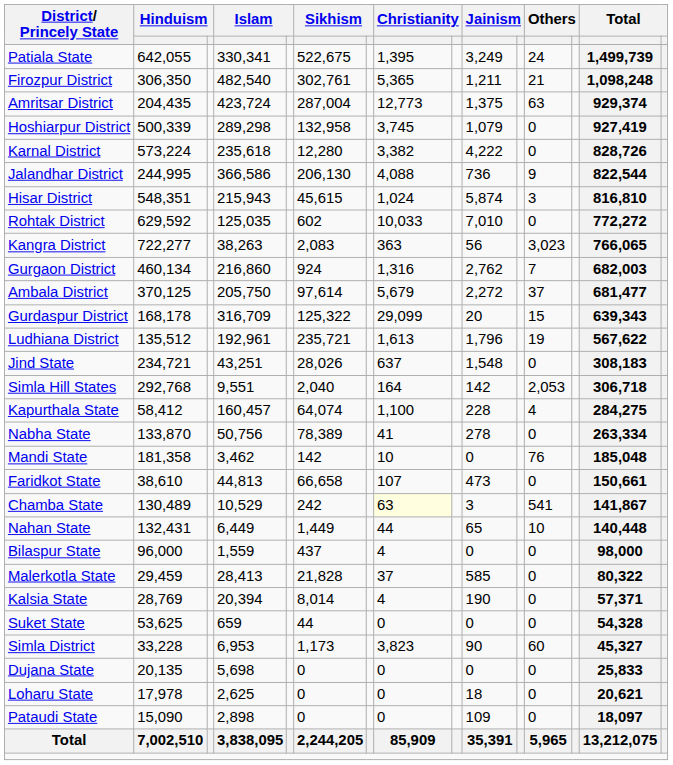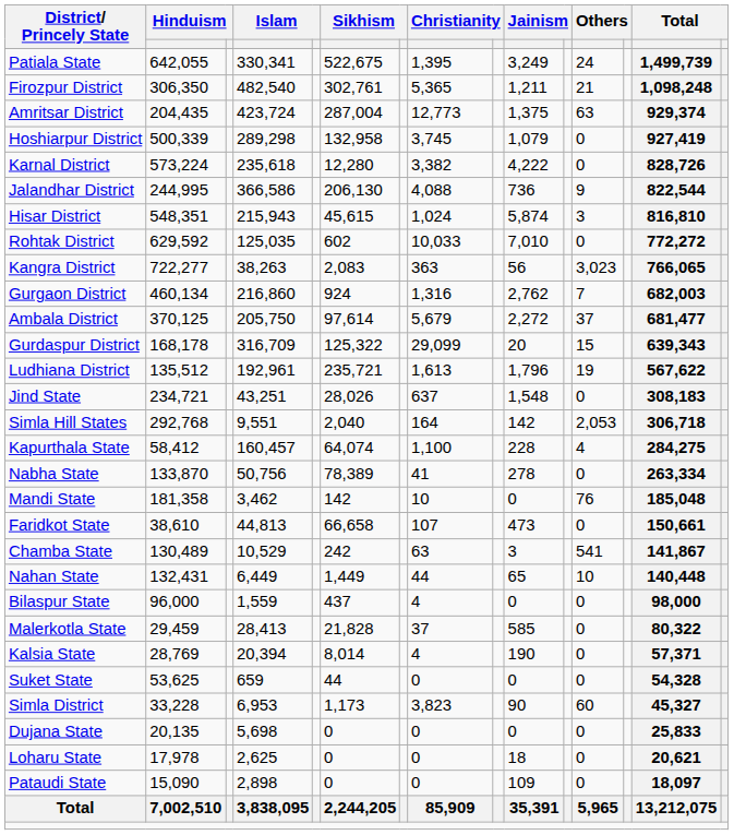Chamba State | column 8: lightyellow background -> no background
